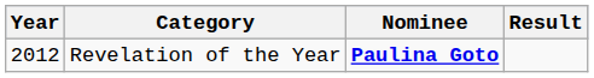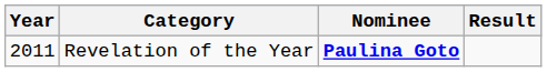Revelation of the Year | Year: 2012 -> 2011
